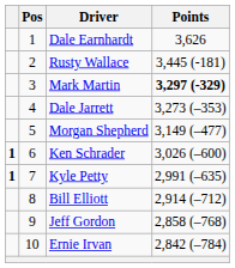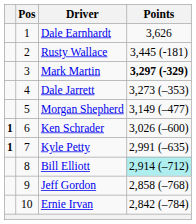Bill Elliott | Points: no background -> paleturquoise background
